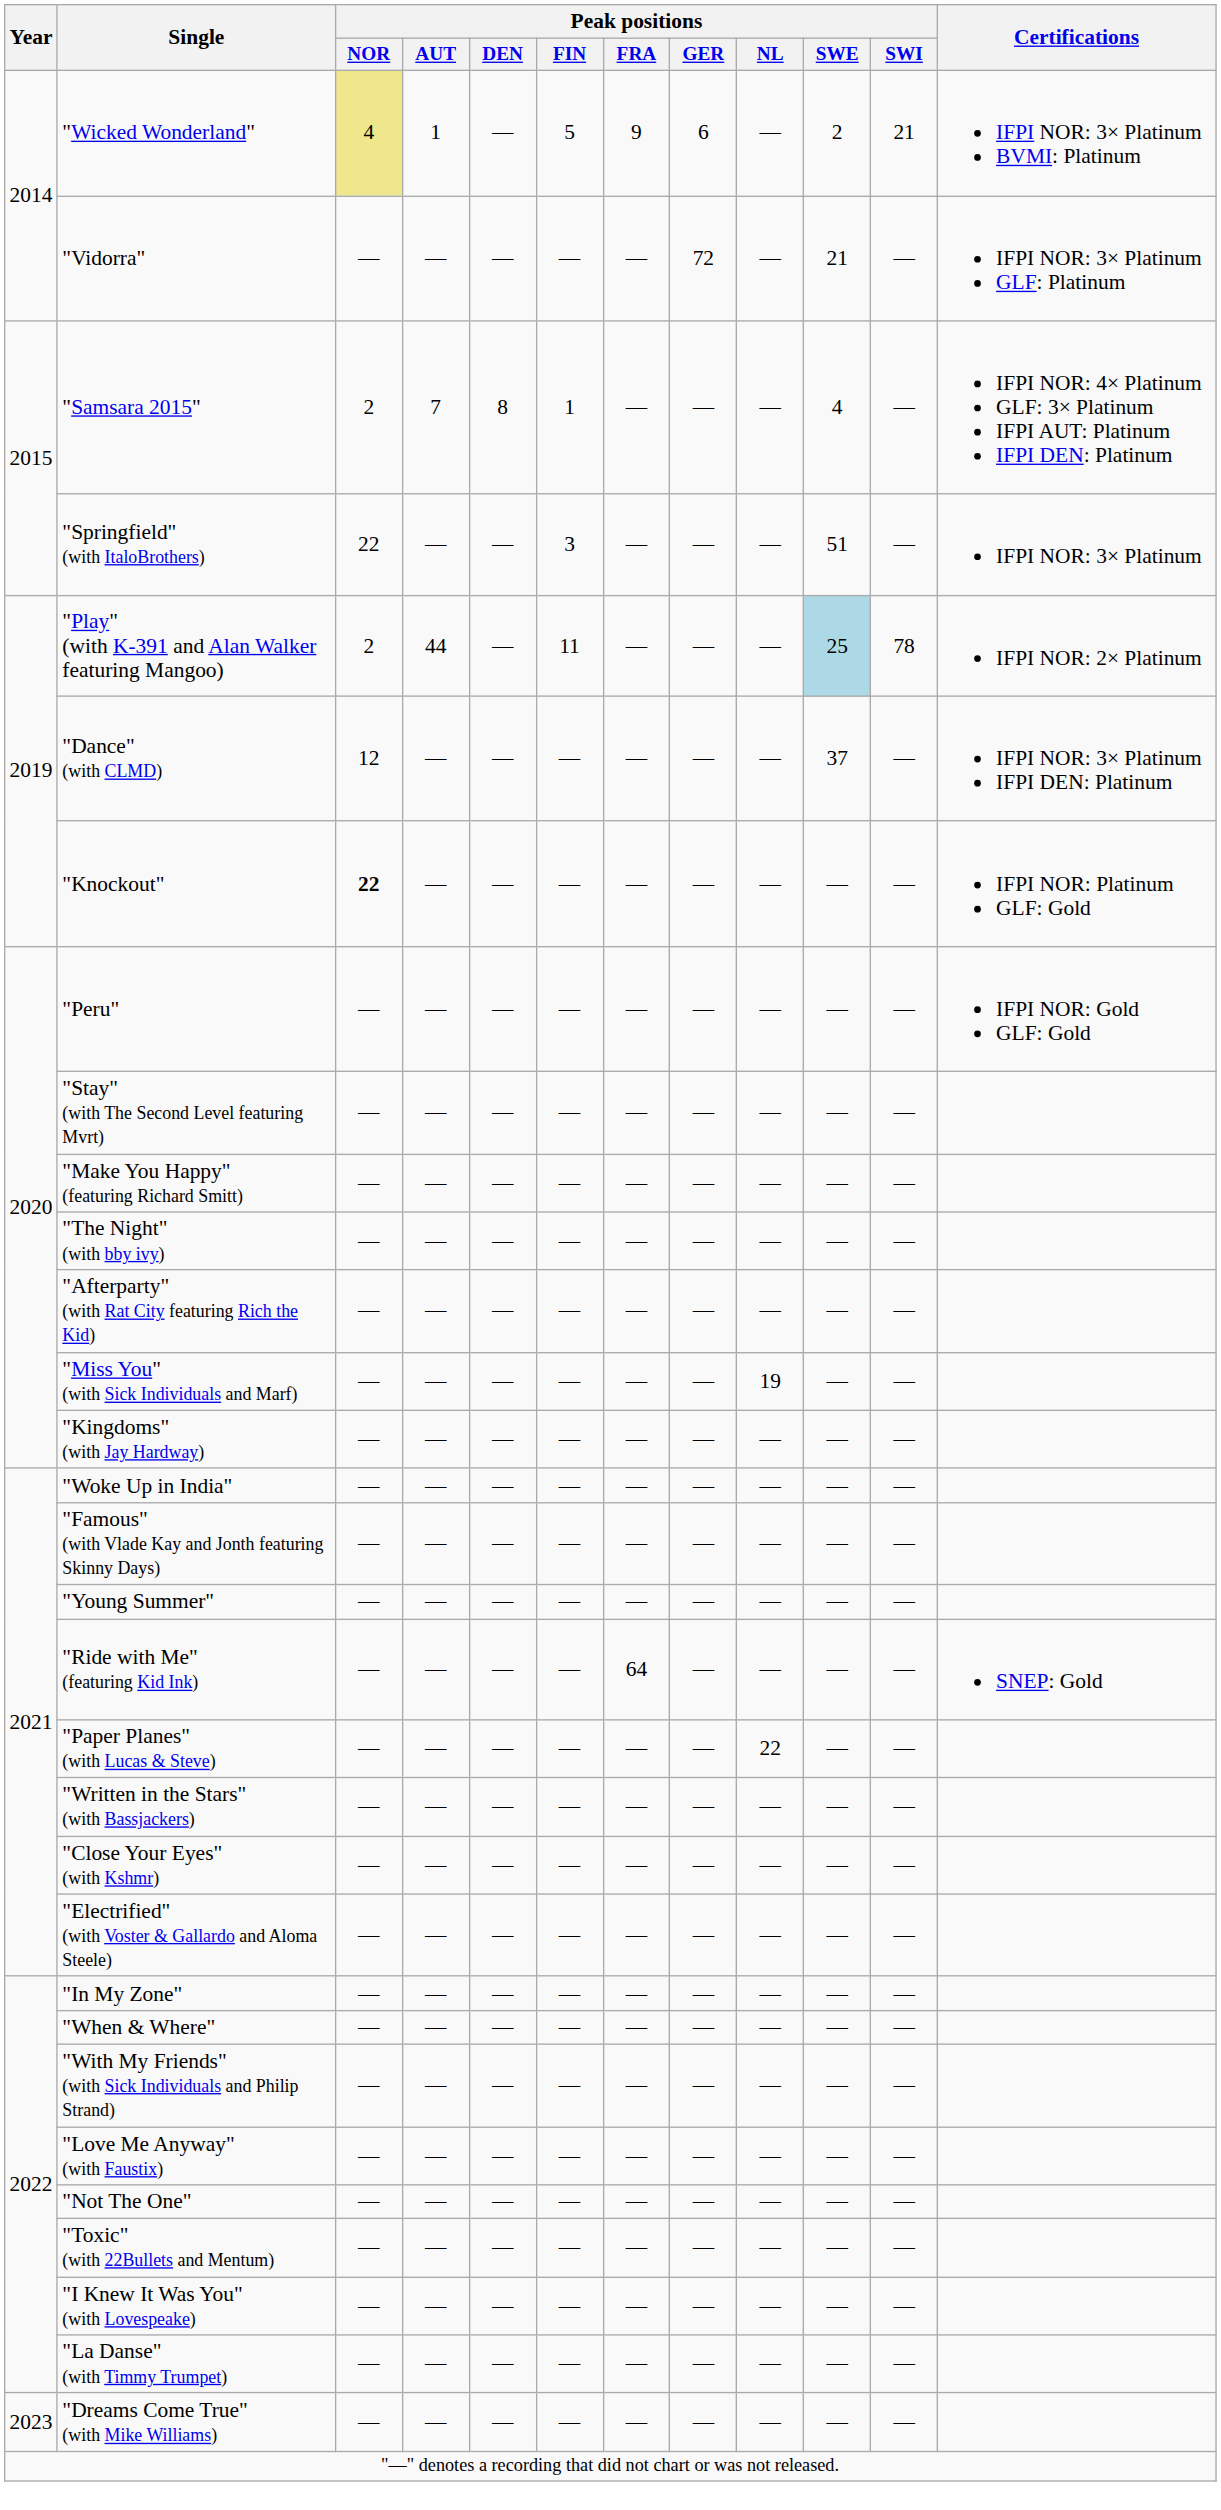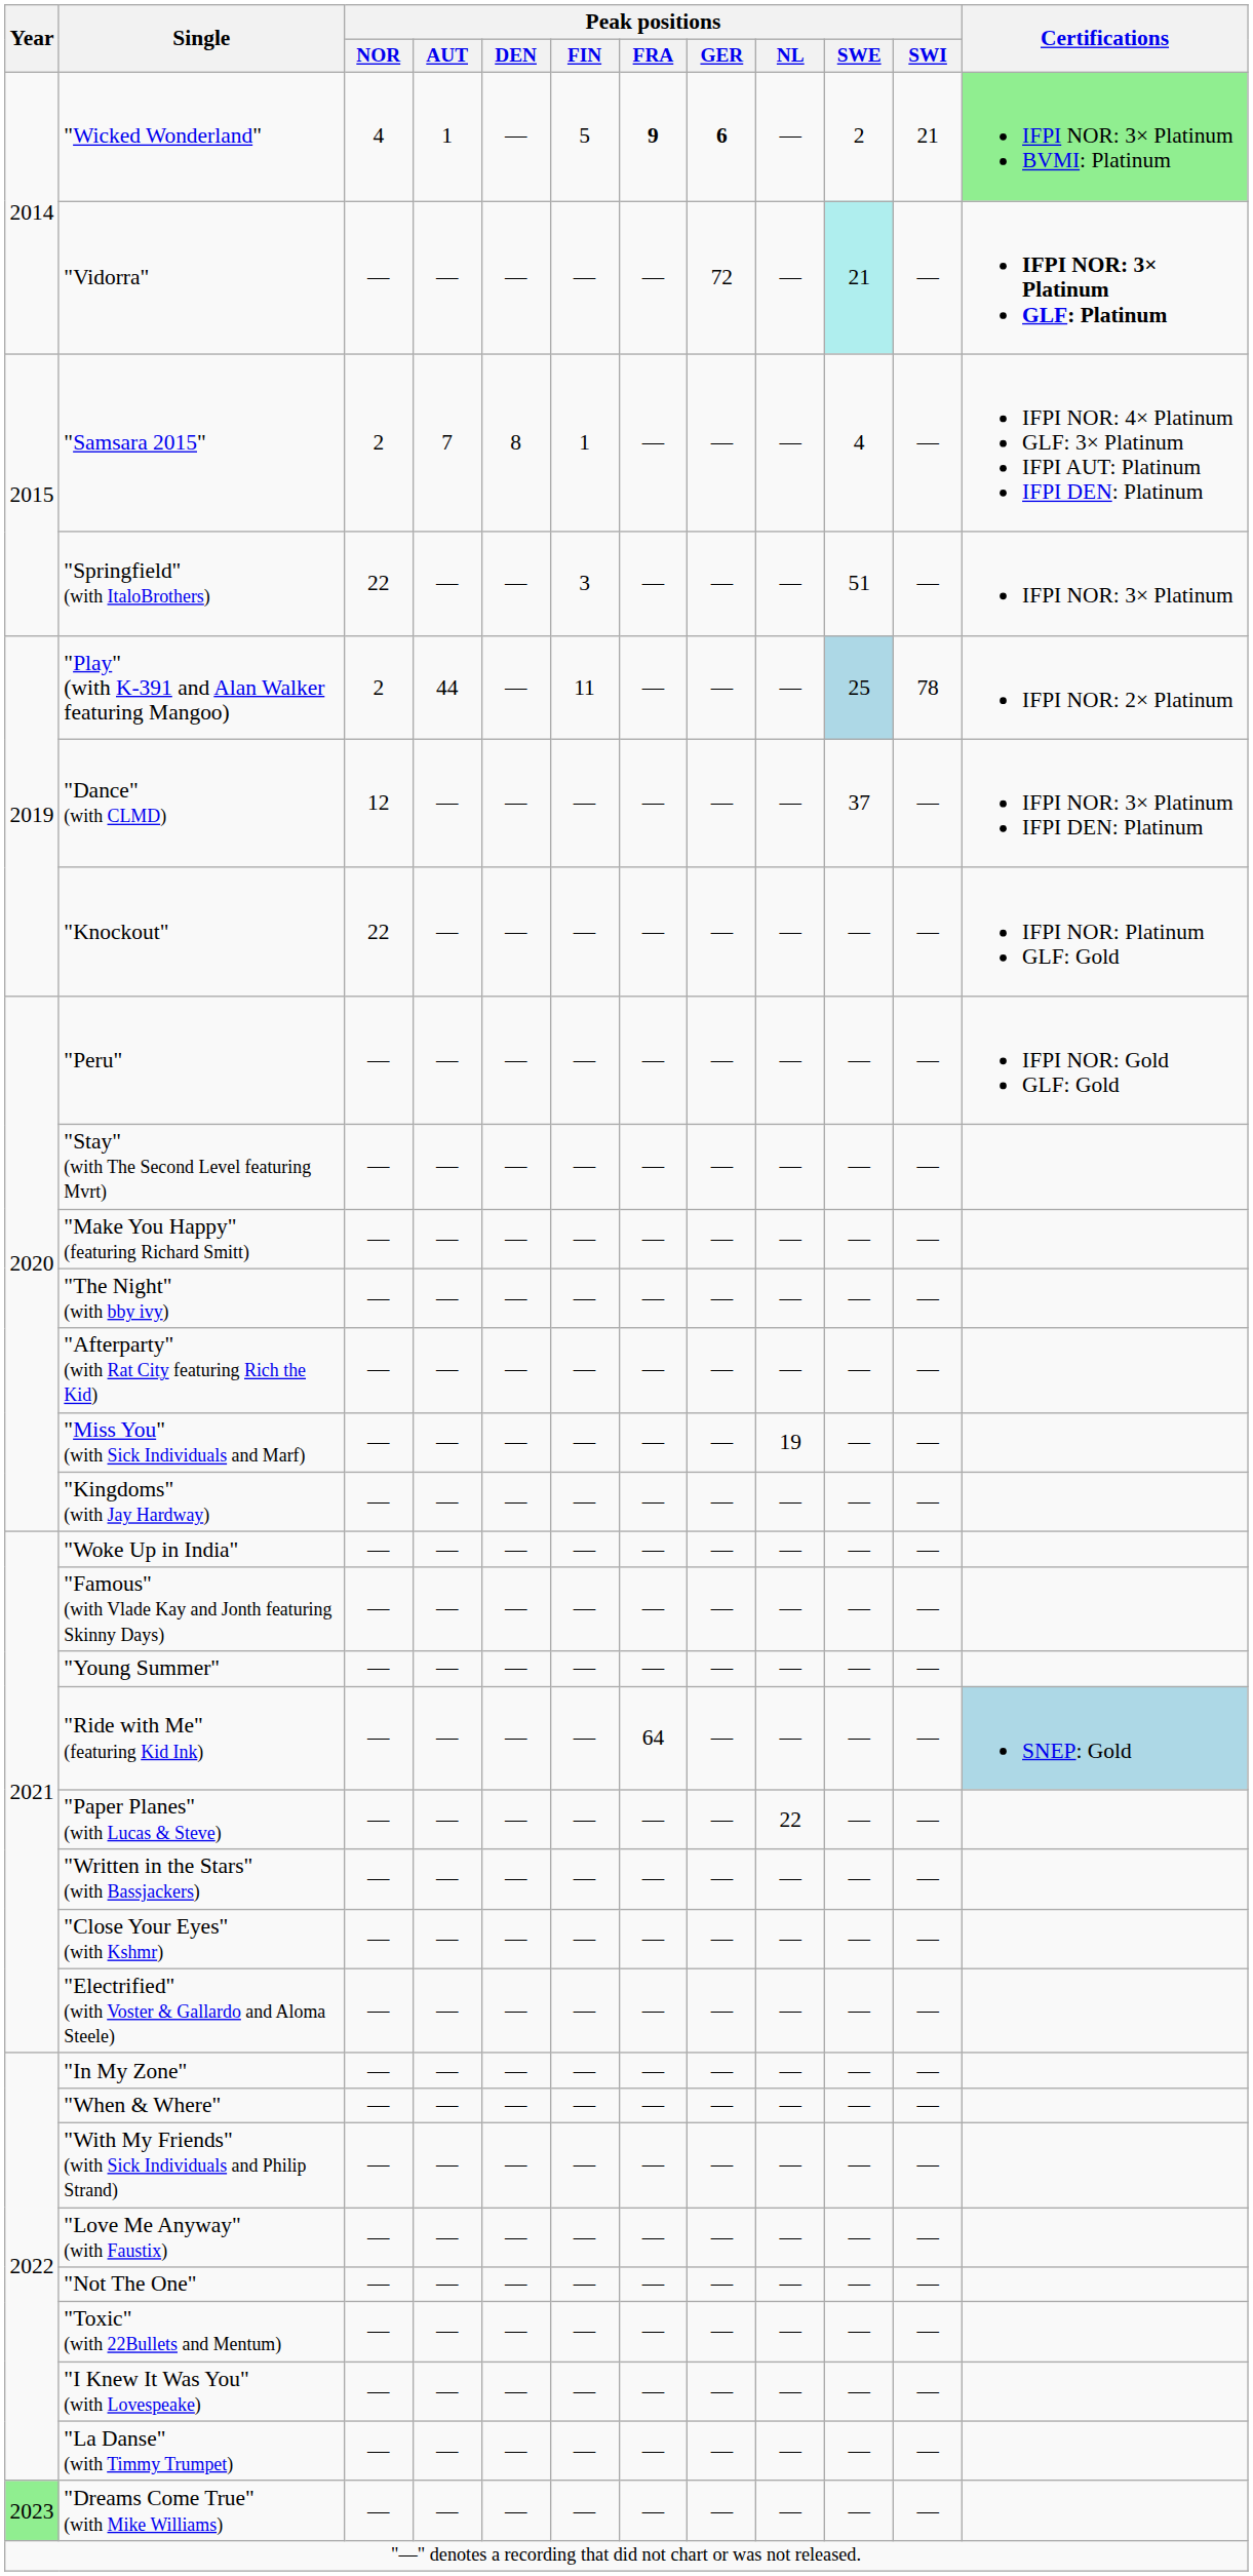"Wicked Wonderland" | Peak positions / NOR: khaki background -> no background
"Wicked Wonderland" | Peak positions / FRA: normal -> bold
"Wicked Wonderland" | Peak positions / GER: normal -> bold
"Wicked Wonderland" | Certifications: no background -> lightgreen background
"Vidorra" | Peak positions / SWE: no background -> paleturquoise background
"Vidorra" | Certifications: normal -> bold
"Knockout" | Peak positions / NOR: bold -> normal
"Ride with Me" (featuring Kid Ink) | Certifications: no background -> lightblue background
"Dreams Come True" (with Mike Williams) | Year: no background -> lightgreen background
